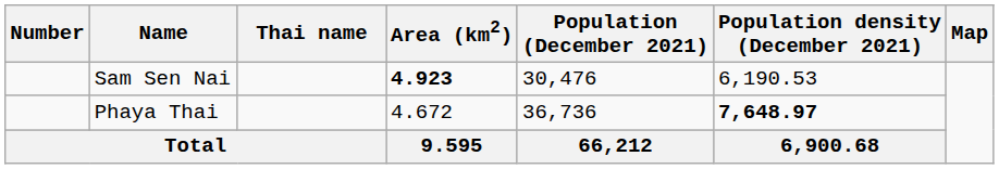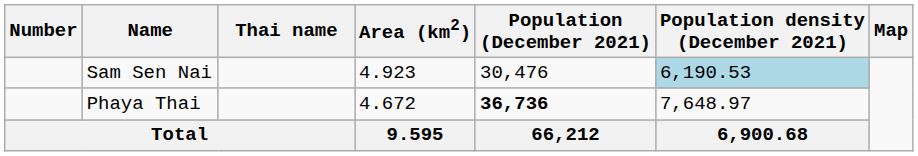Sam Sen Nai | Area (km2): bold -> normal
Sam Sen Nai | Population density (December 2021): no background -> lightblue background
Phaya Thai | Population (December 2021): normal -> bold
Phaya Thai | Population density (December 2021): bold -> normal
